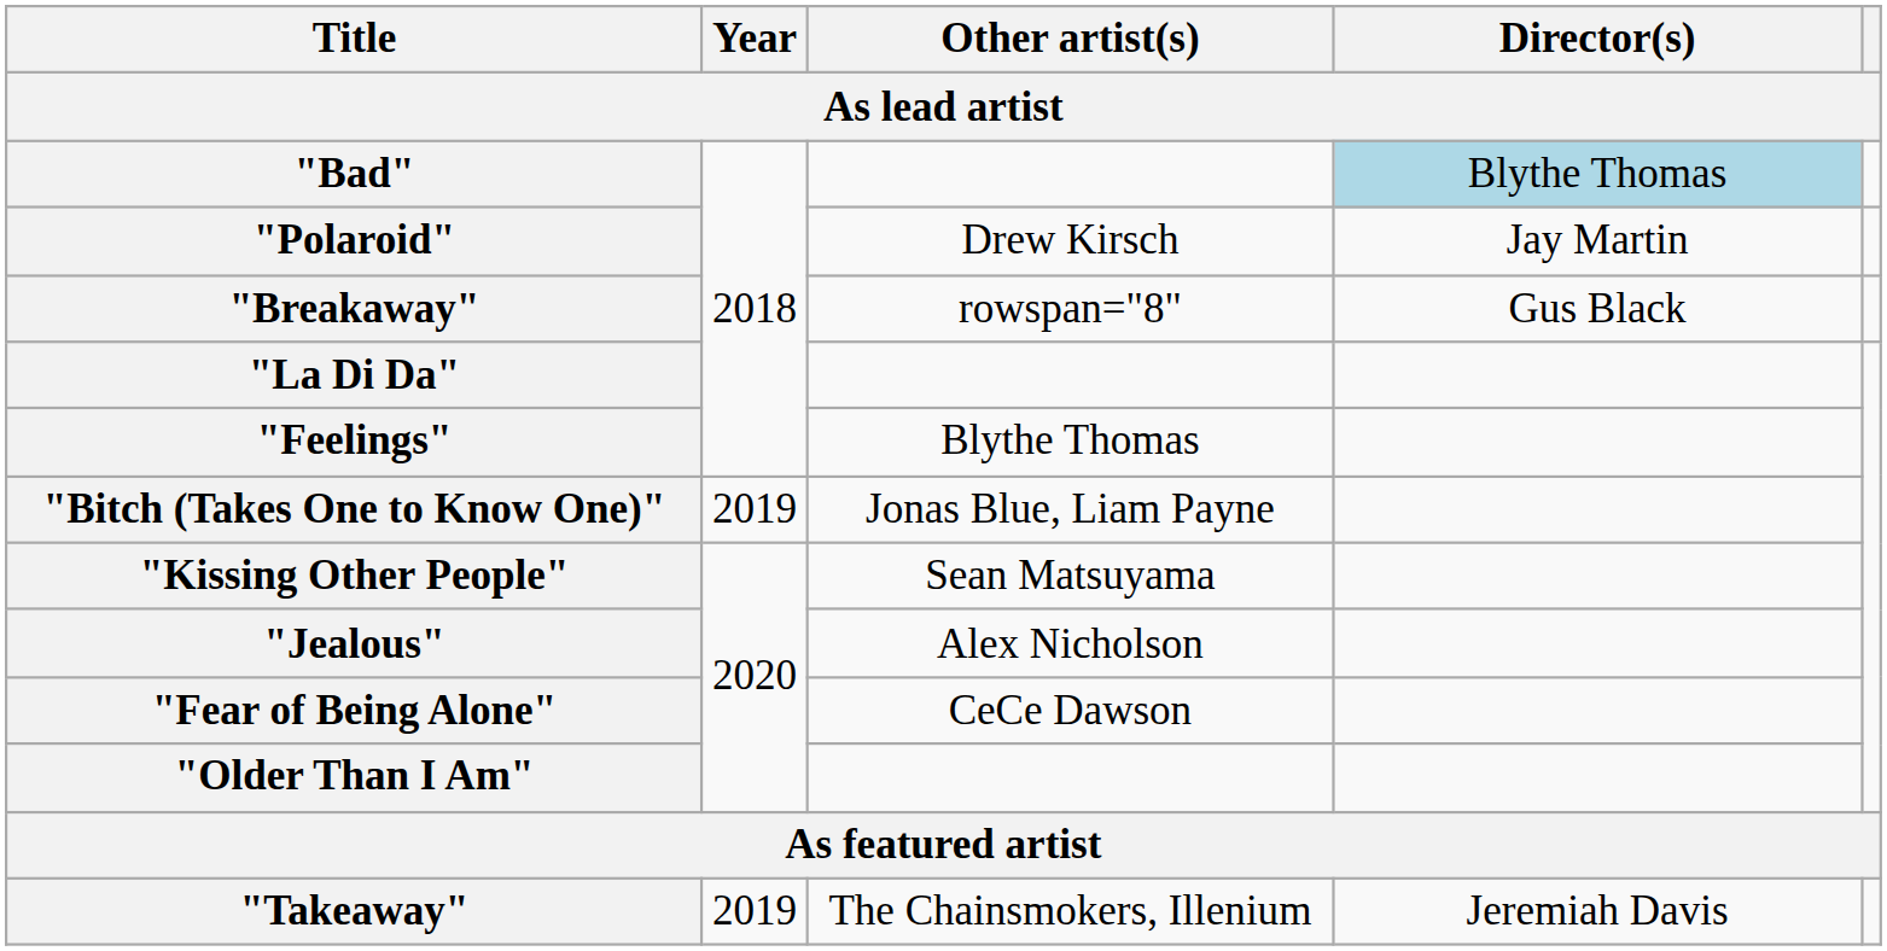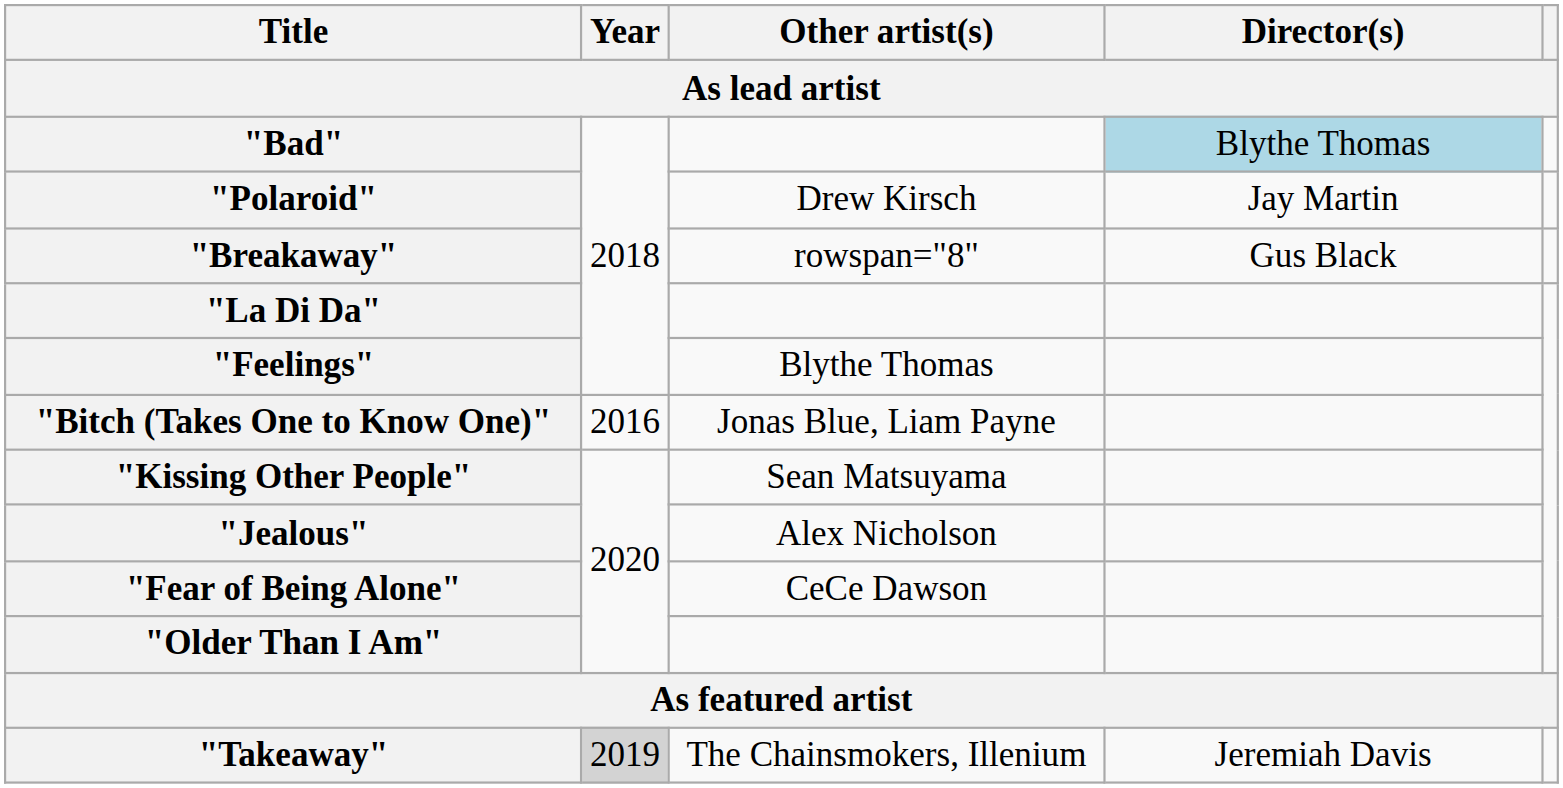"Bitch (Takes One to Know One)" | Year: 2019 -> 2016
"Takeaway" | Year: no background -> lightgrey background
